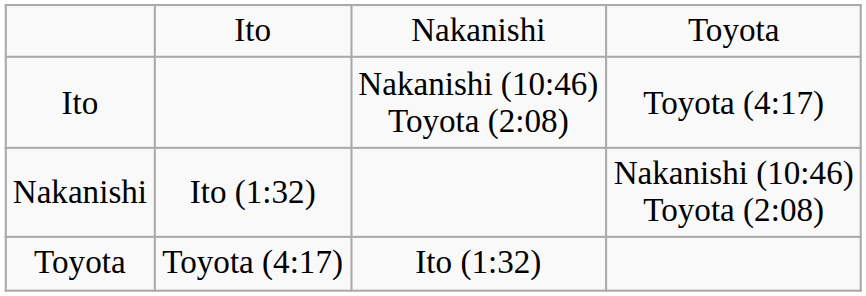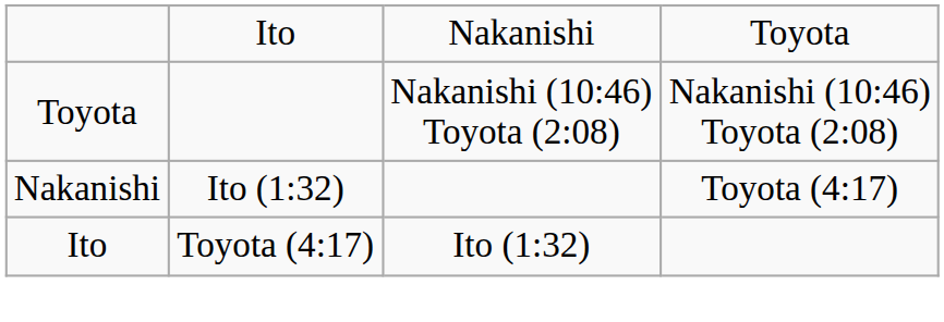row 2 | column 1: Ito -> Toyota
row 2 | column 4: Toyota (4:17) -> Nakanishi (10:46) Toyota (2:08)
row 3 | column 4: Nakanishi (10:46) Toyota (2:08) -> Toyota (4:17)
row 4 | column 1: Toyota -> Ito
